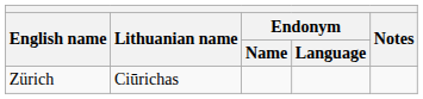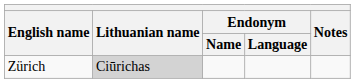Zürich | Lithuanian name: no background -> lightgrey background
